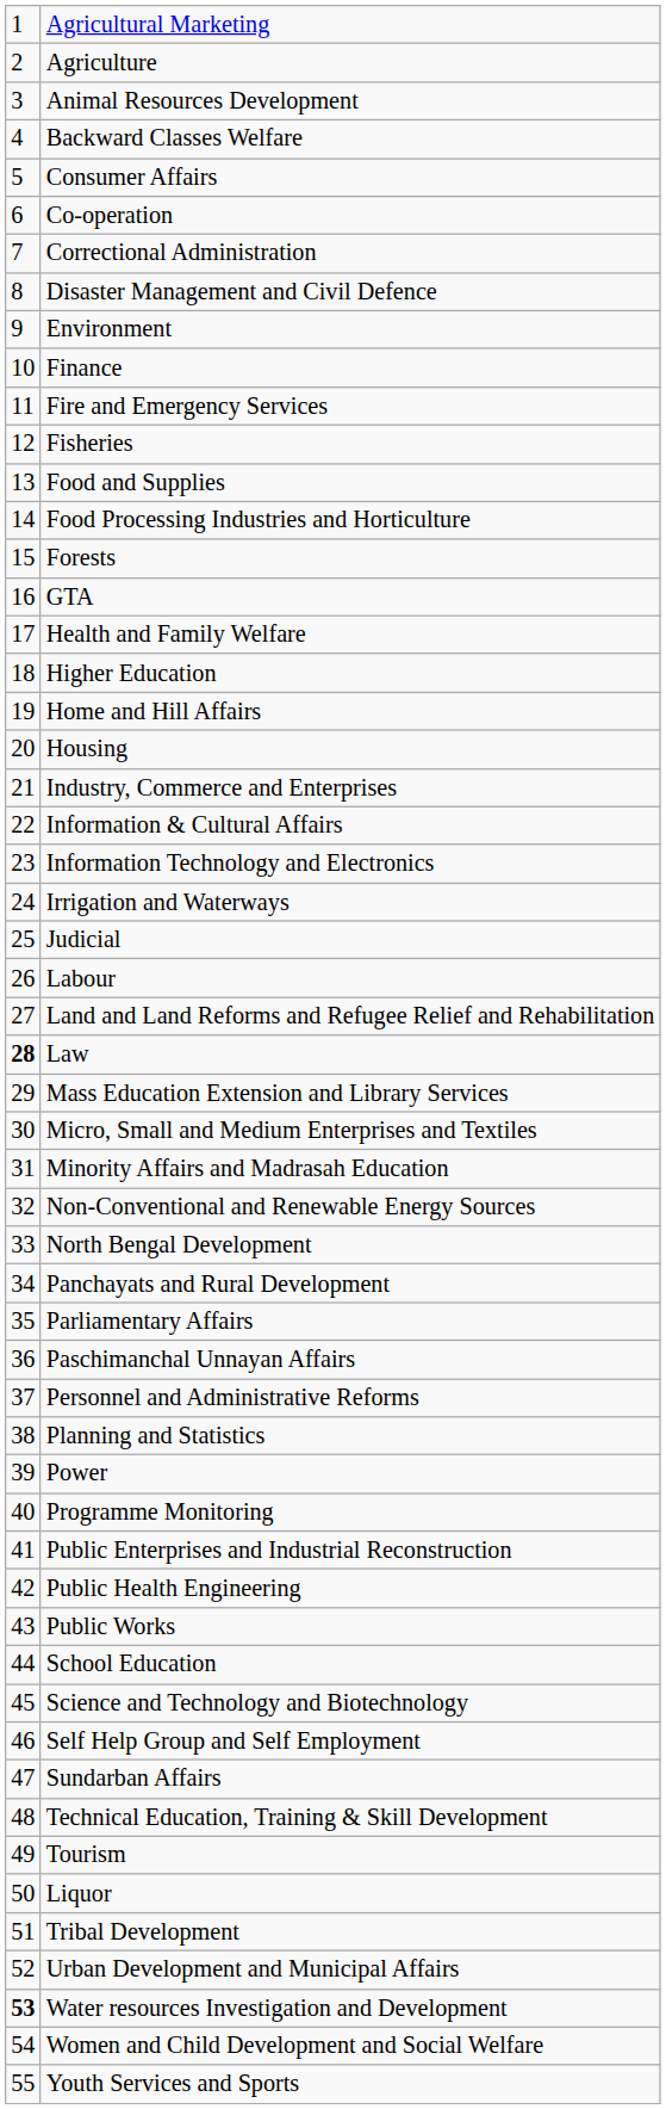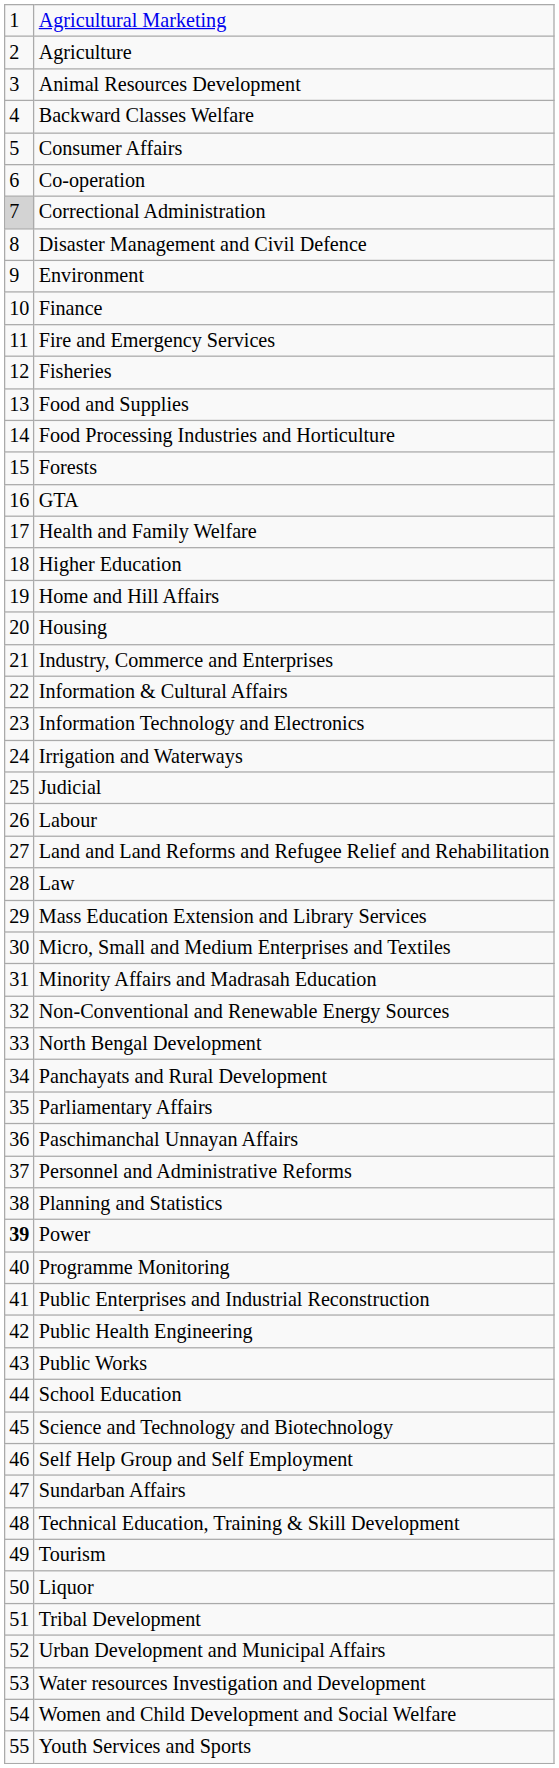Correctional Administration | column 1: no background -> lightgrey background
Law | column 1: bold -> normal
Power | column 1: normal -> bold
Water resources Investigation and Development | column 1: bold -> normal
